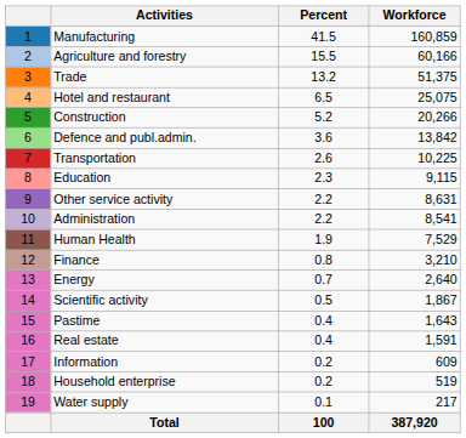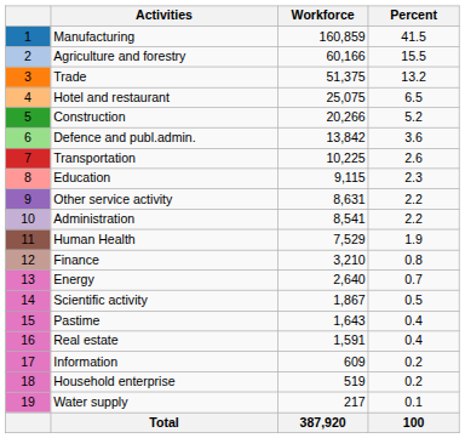columns swapped: Workforce <-> Percent
